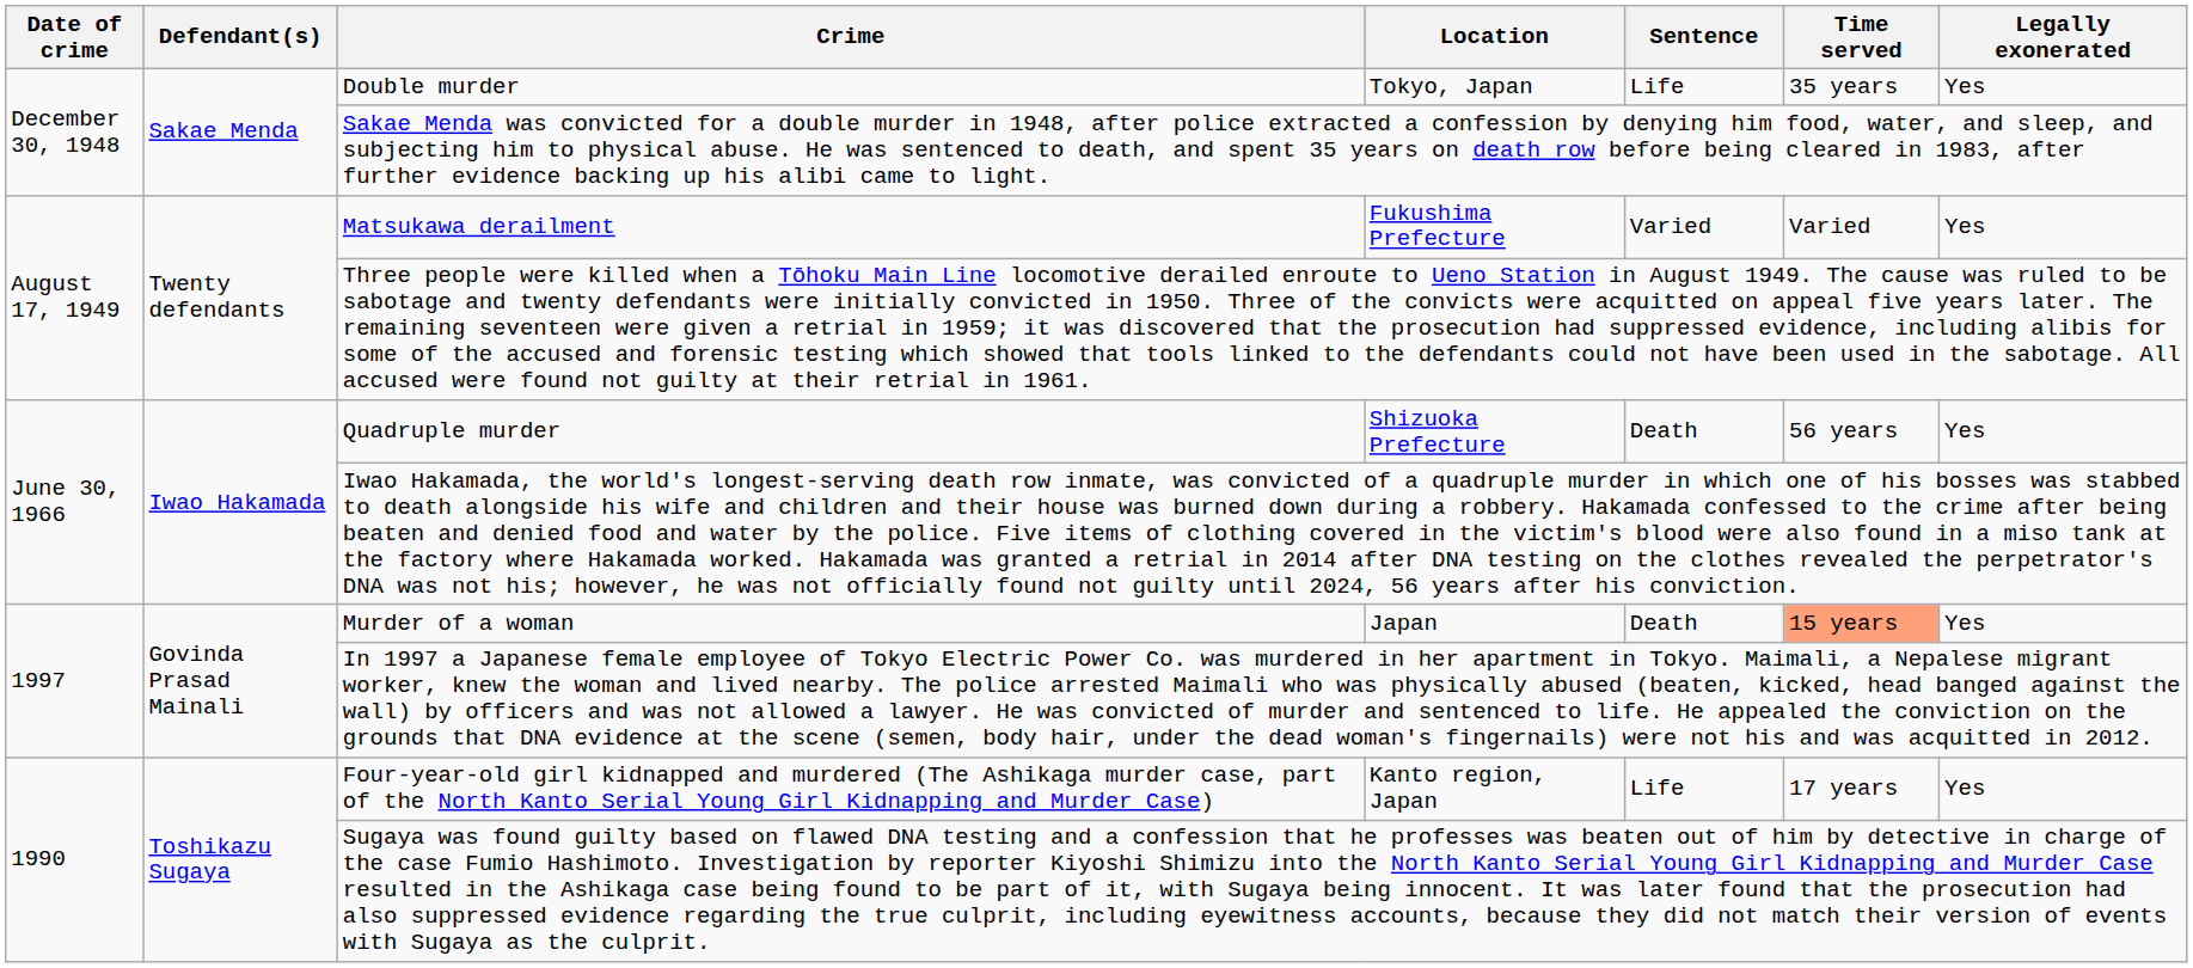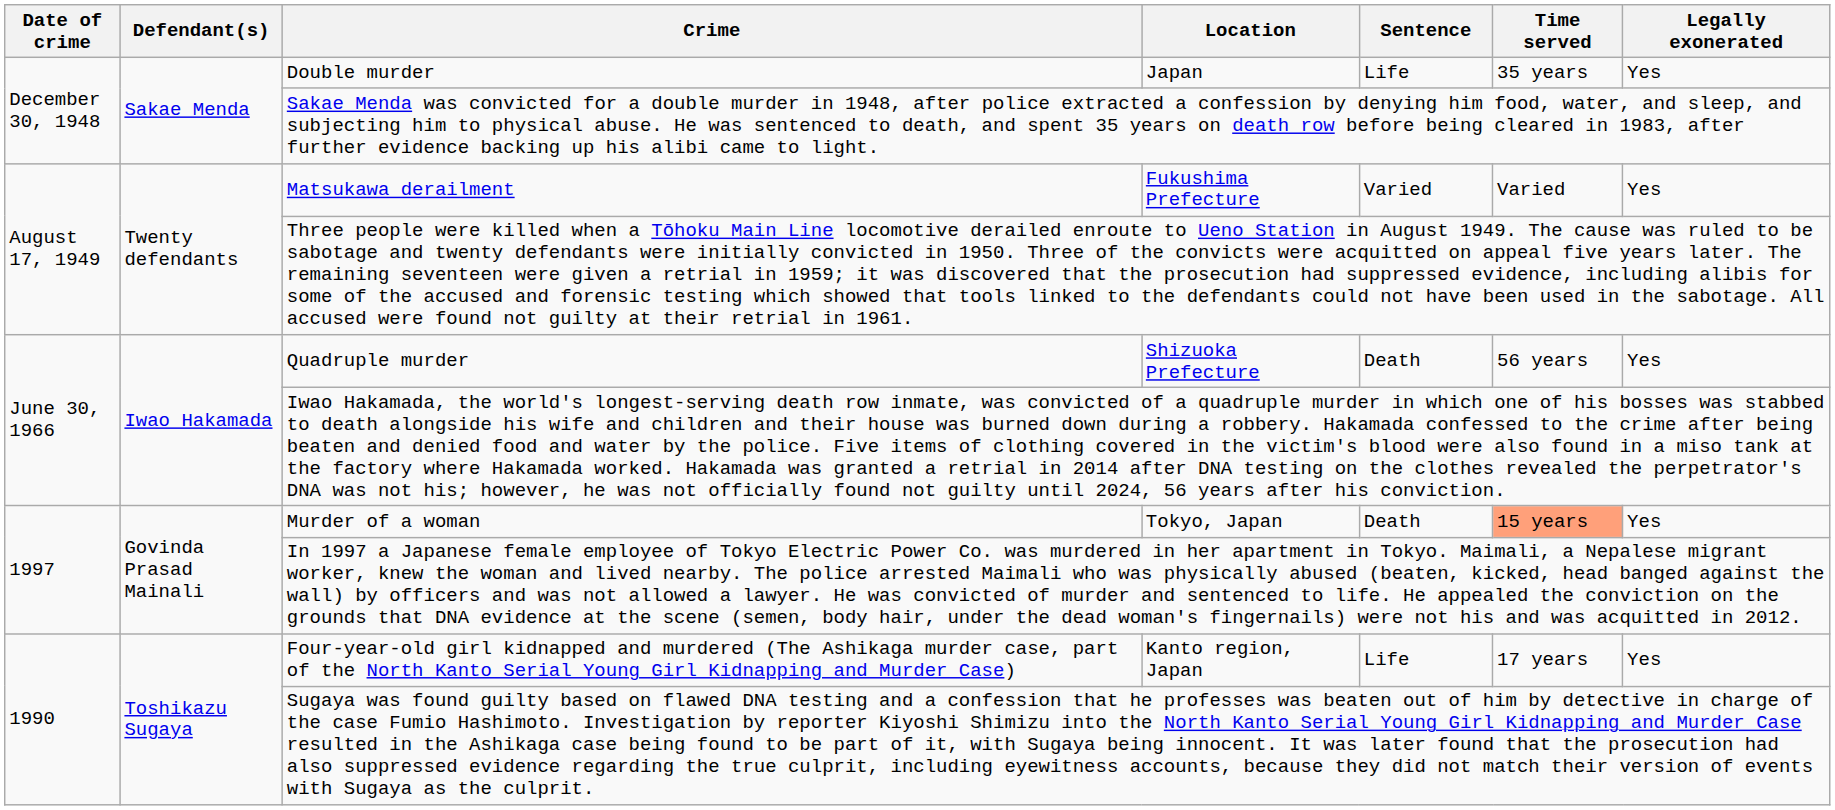Double murder | Location: Tokyo, Japan -> Japan
Murder of a woman | Location: Japan -> Tokyo, Japan
